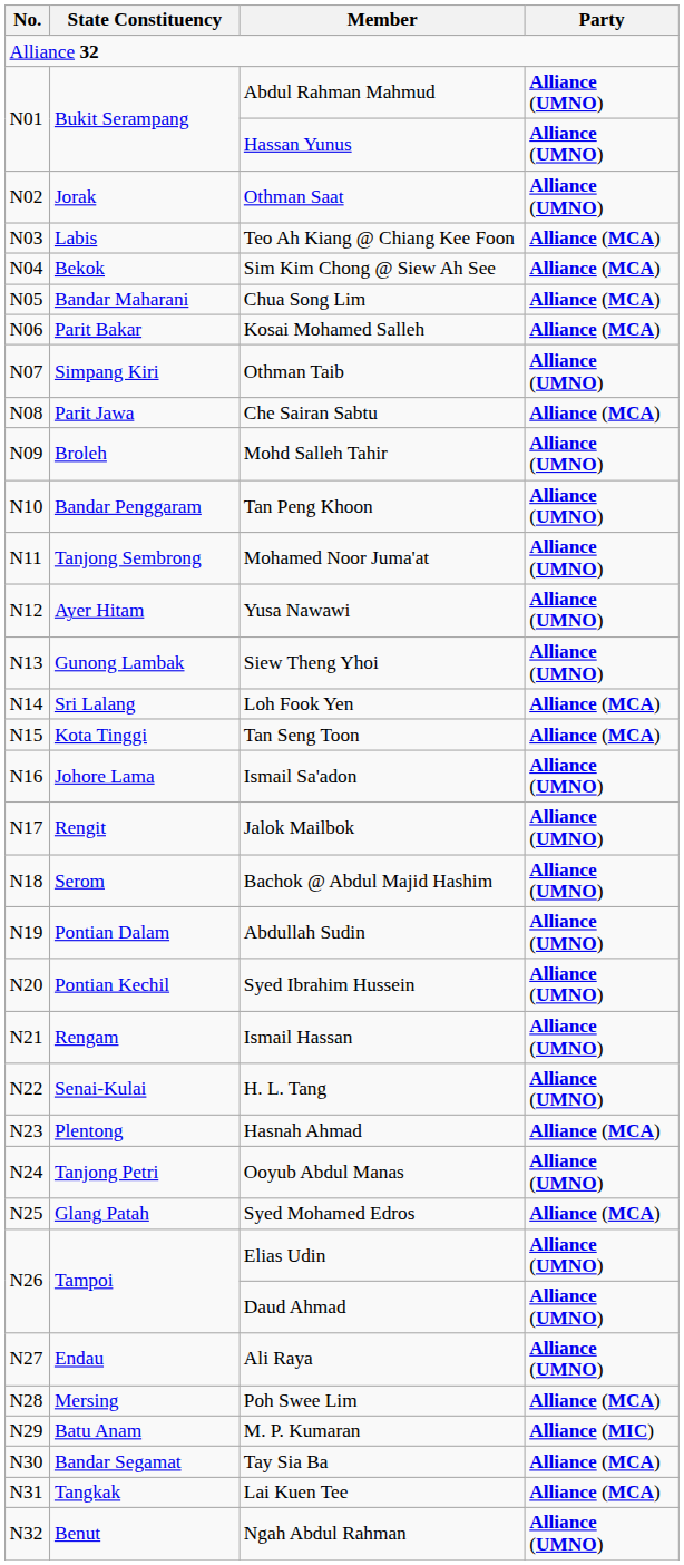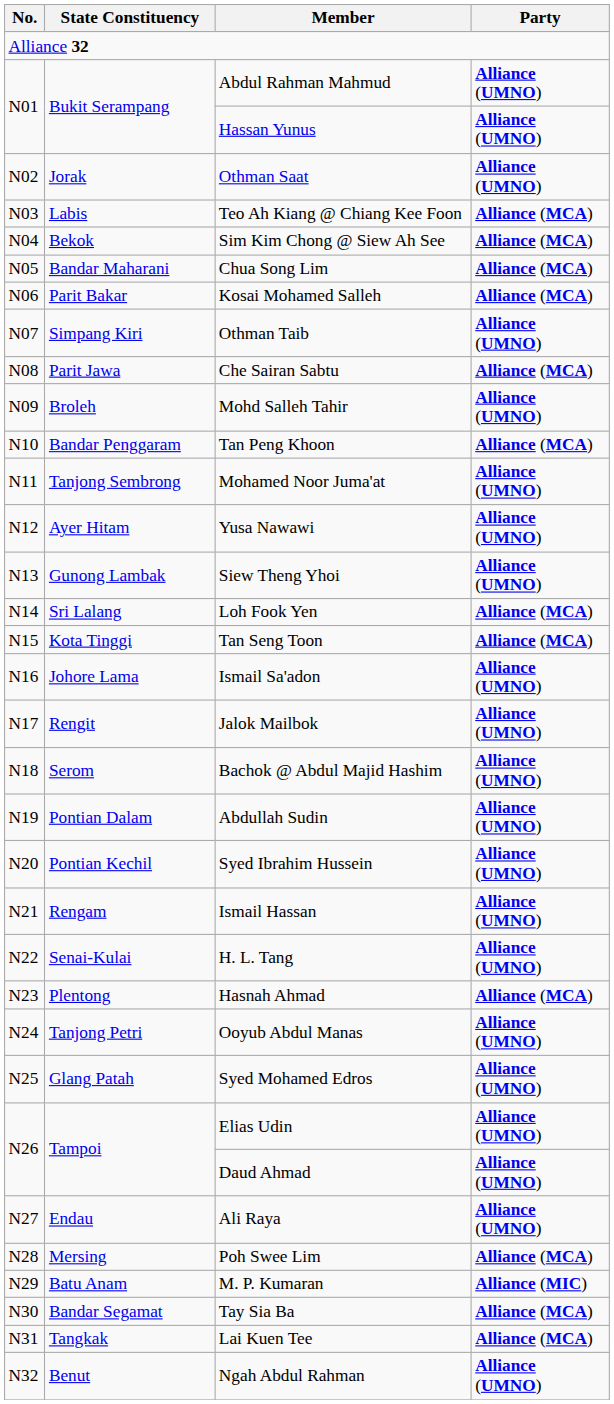Tan Peng Khoon | Party: Alliance (UMNO) -> Alliance (MCA)
Syed Mohamed Edros | Party: Alliance (MCA) -> Alliance (UMNO)
